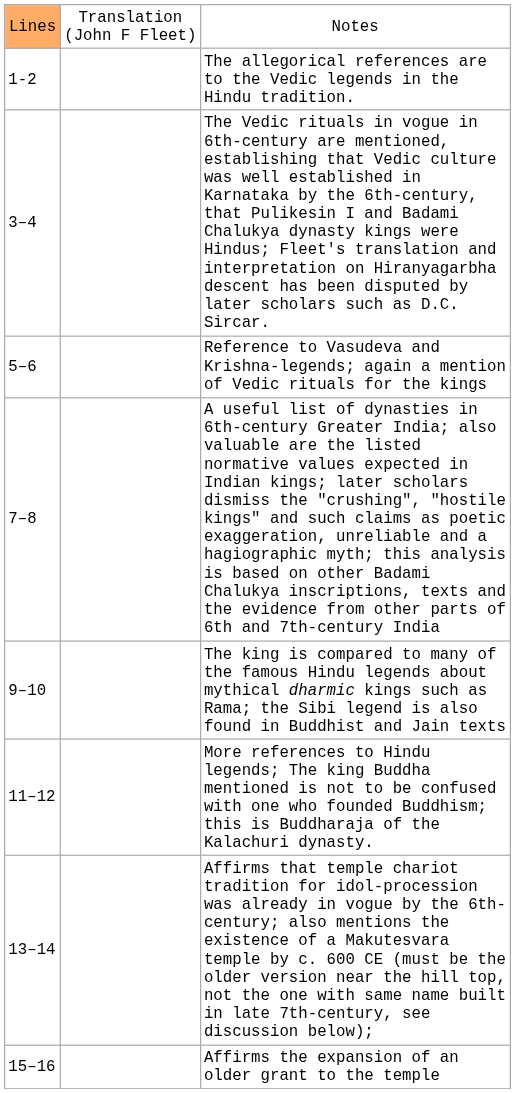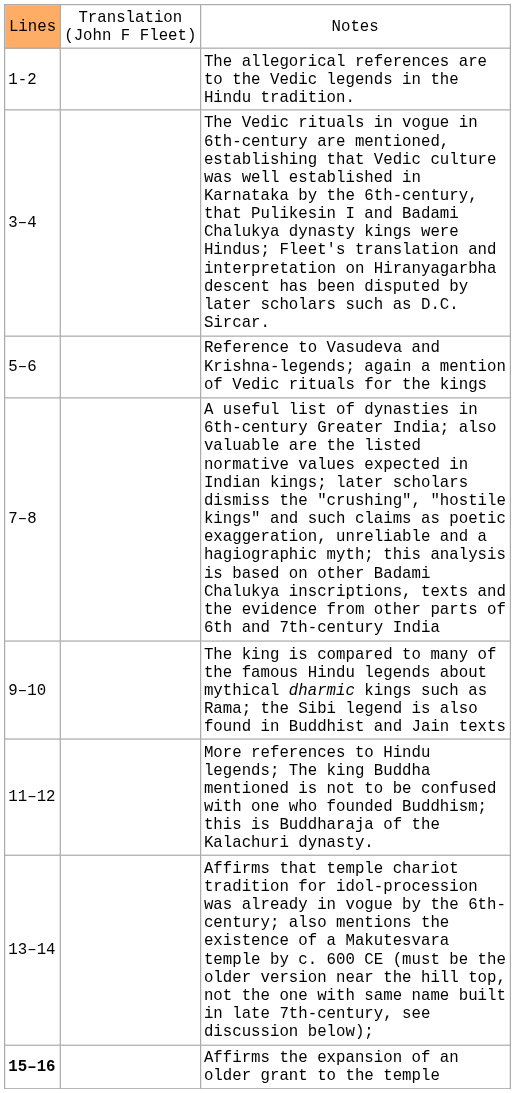Affirms the expansion of an older grant to the temple | column 1: normal -> bold
